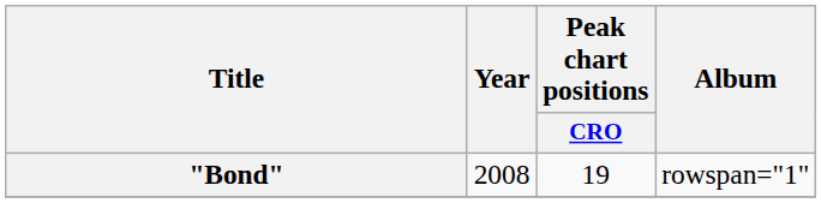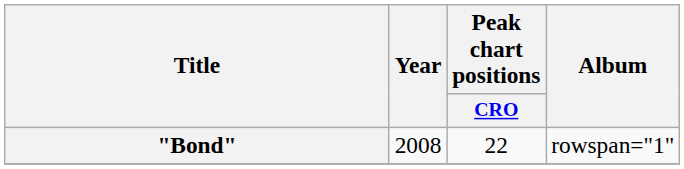"Bond" | Peak chart positions / CRO: 19 -> 22
